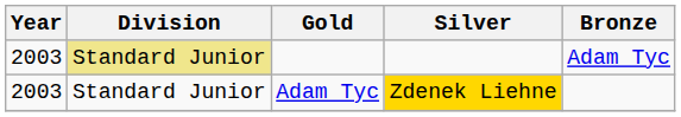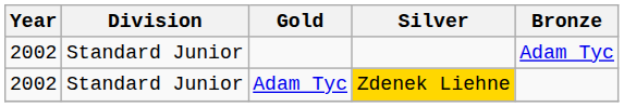row 2 | Year: 2003 -> 2002
row 2 | Division: khaki background -> no background
row 3 | Year: 2003 -> 2002
